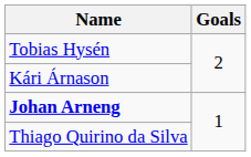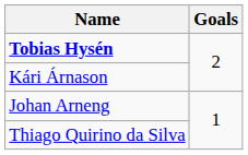Tobias Hysén | Name: normal -> bold
Johan Arneng | Name: bold -> normal
